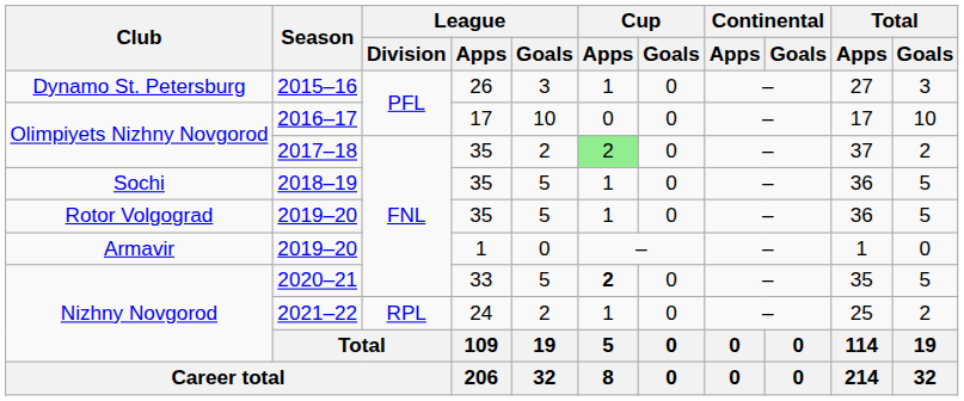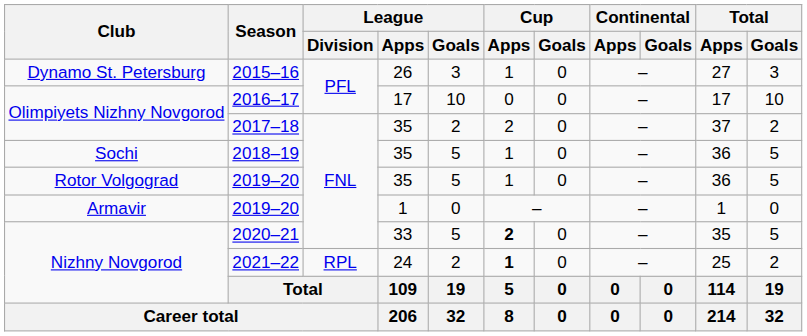2017–18 | Cup / Apps: lightgreen background -> no background
2021–22 | Cup / Apps: normal -> bold
